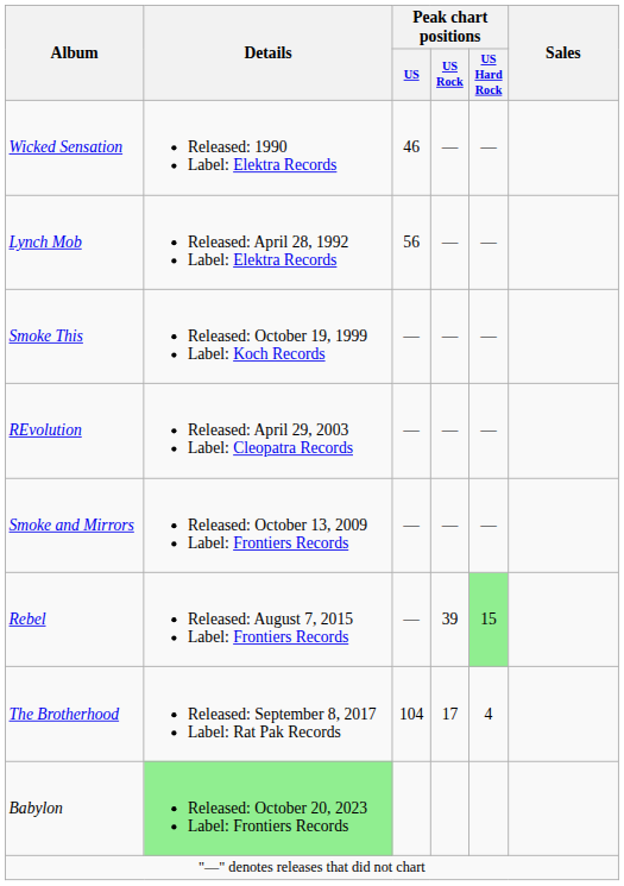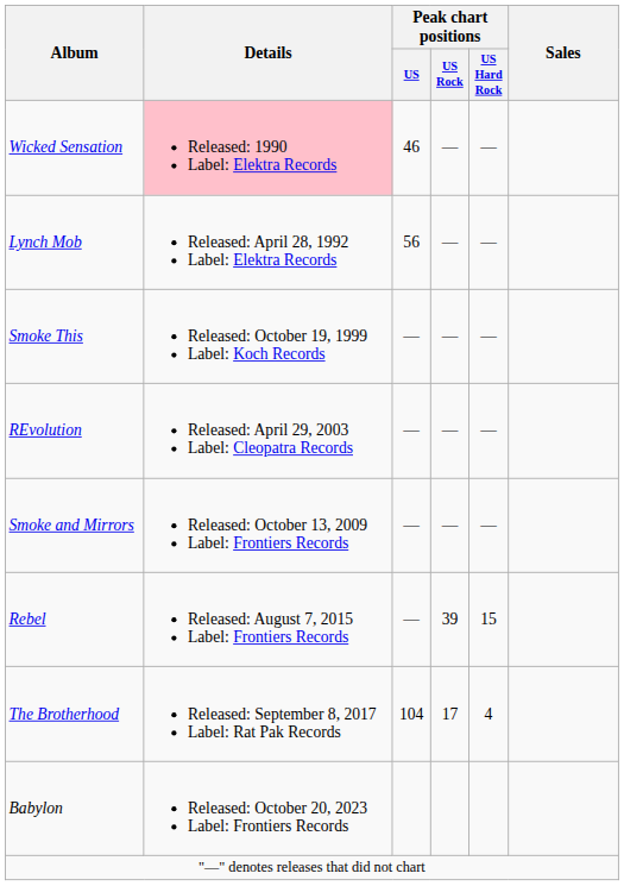Wicked Sensation | Details: no background -> pink background
Rebel | Peak chart positions / US Hard Rock: lightgreen background -> no background
Babylon | Details: lightgreen background -> no background
